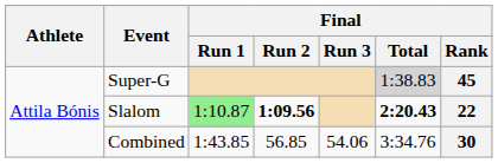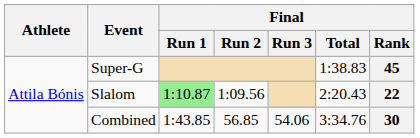Super-G | Final / Total: lightgrey background -> no background
Slalom | Final / Run 2: bold -> normal
Slalom | Final / Total: bold -> normal
